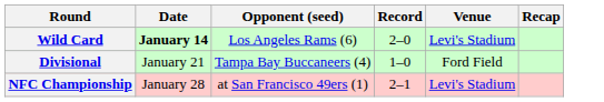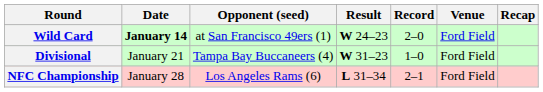+ column: Result | W 24–23 | W 31–23 | L 31–34
Wild Card | Opponent (seed): Los Angeles Rams (6) -> at San Francisco 49ers (1)
Wild Card | Venue: Levi's Stadium -> Ford Field
NFC Championship | Opponent (seed): at San Francisco 49ers (1) -> Los Angeles Rams (6)
NFC Championship | Venue: Levi's Stadium -> Ford Field
